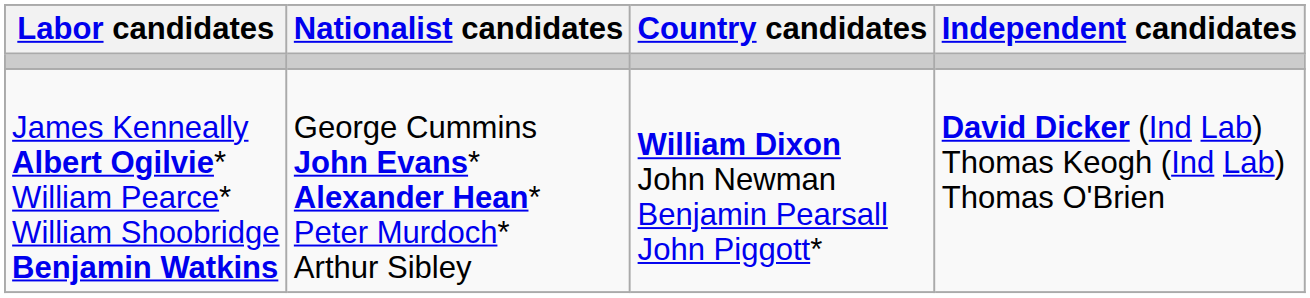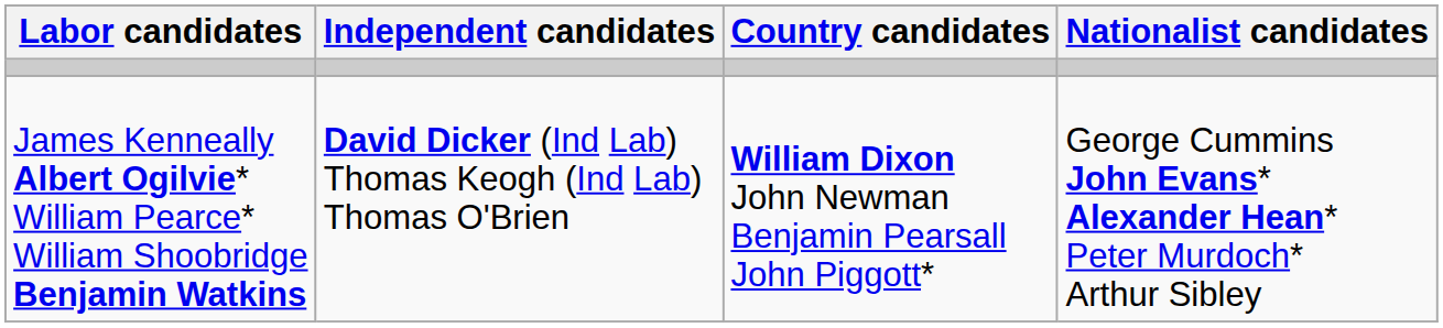columns swapped: Nationalist candidates <-> Independent candidates
